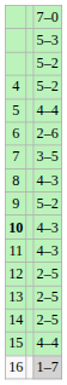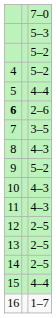6 | column 1: normal -> bold
10 | column 1: bold -> normal
16 | column 3: lightgrey background -> no background
